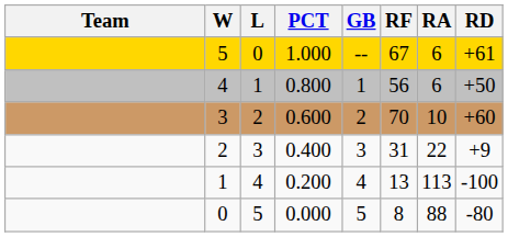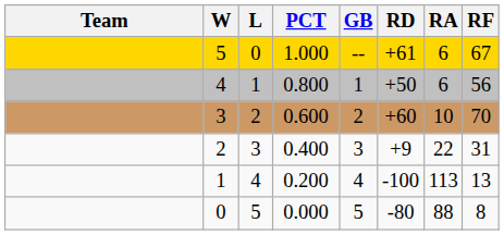columns swapped: RF <-> RD
